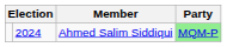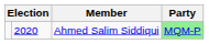Ahmed Salim Siddiqui | column 2: 2024 -> 2020
